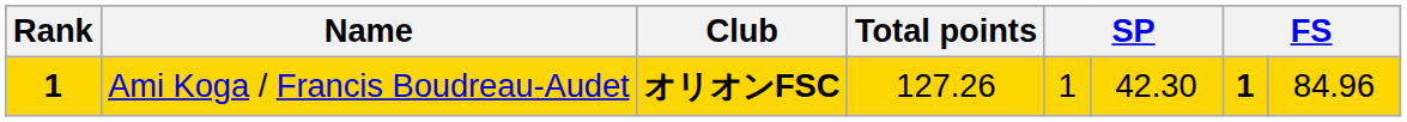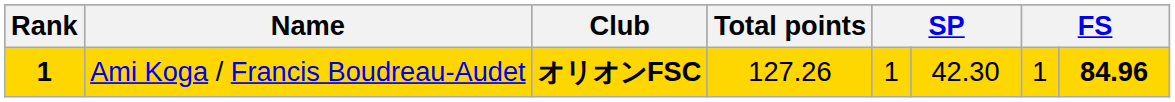Ami Koga / Francis Boudreau-Audet | column 7: bold -> normal
Ami Koga / Francis Boudreau-Audet | column 8: normal -> bold
